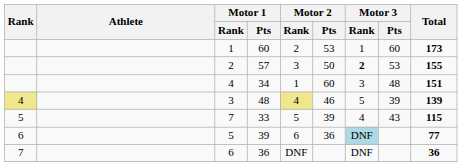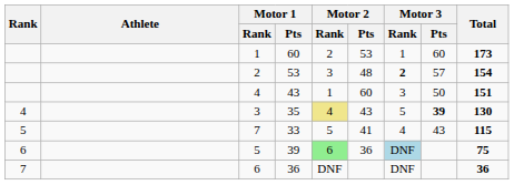row 4 | Motor 1 / Pts: 57 -> 53
row 4 | Motor 2 / Pts: 50 -> 48
row 4 | Motor 3 / Pts: 53 -> 57
row 4 | Total: 155 -> 154
row 5 | Motor 1 / Pts: 34 -> 43
row 5 | Motor 3 / Pts: 48 -> 50
row 6 | Rank: khaki background -> no background
row 6 | Motor 1 / Pts: 48 -> 35
row 6 | Motor 2 / Pts: 46 -> 43
row 6 | Motor 3 / Pts: normal -> bold
row 6 | Total: 139 -> 130
row 7 | Motor 2 / Pts: 39 -> 41
row 8 | Motor 2 / Rank: no background -> lightgreen background
row 8 | Total: 77 -> 75
